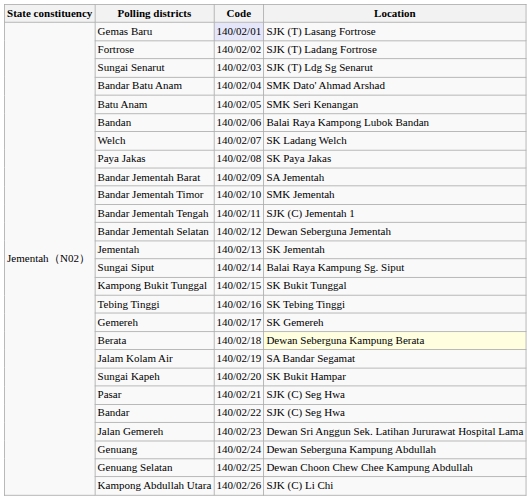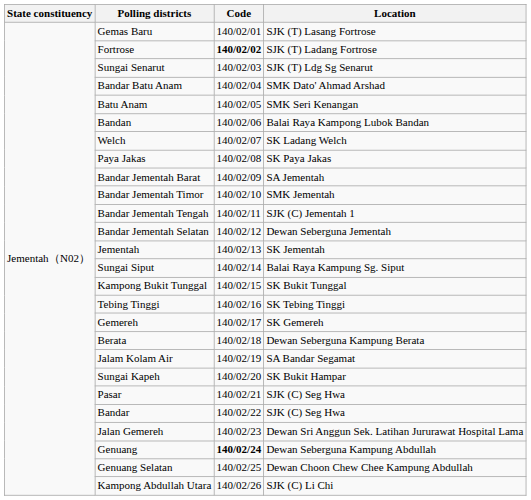Gemas Baru | Code: lavender background -> no background
Fortrose | Code: normal -> bold
Berata | Location: lightyellow background -> no background
Genuang | Code: normal -> bold
